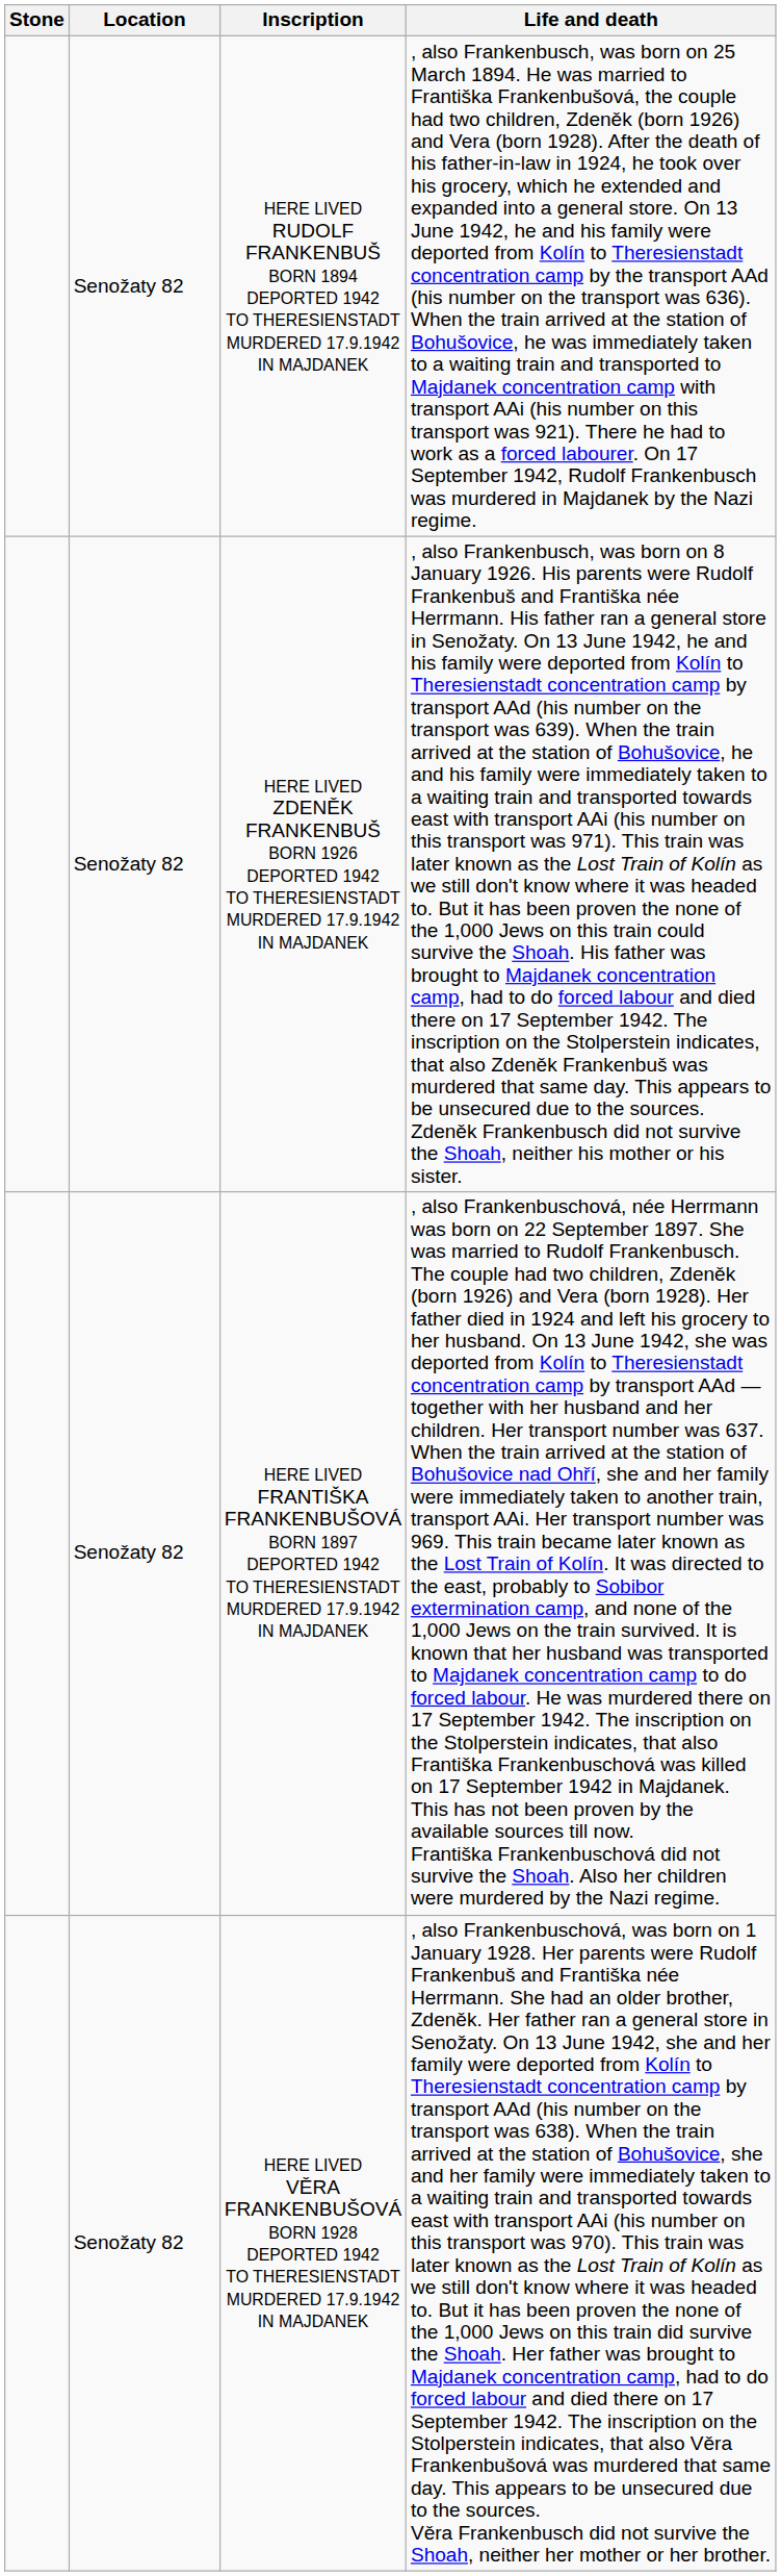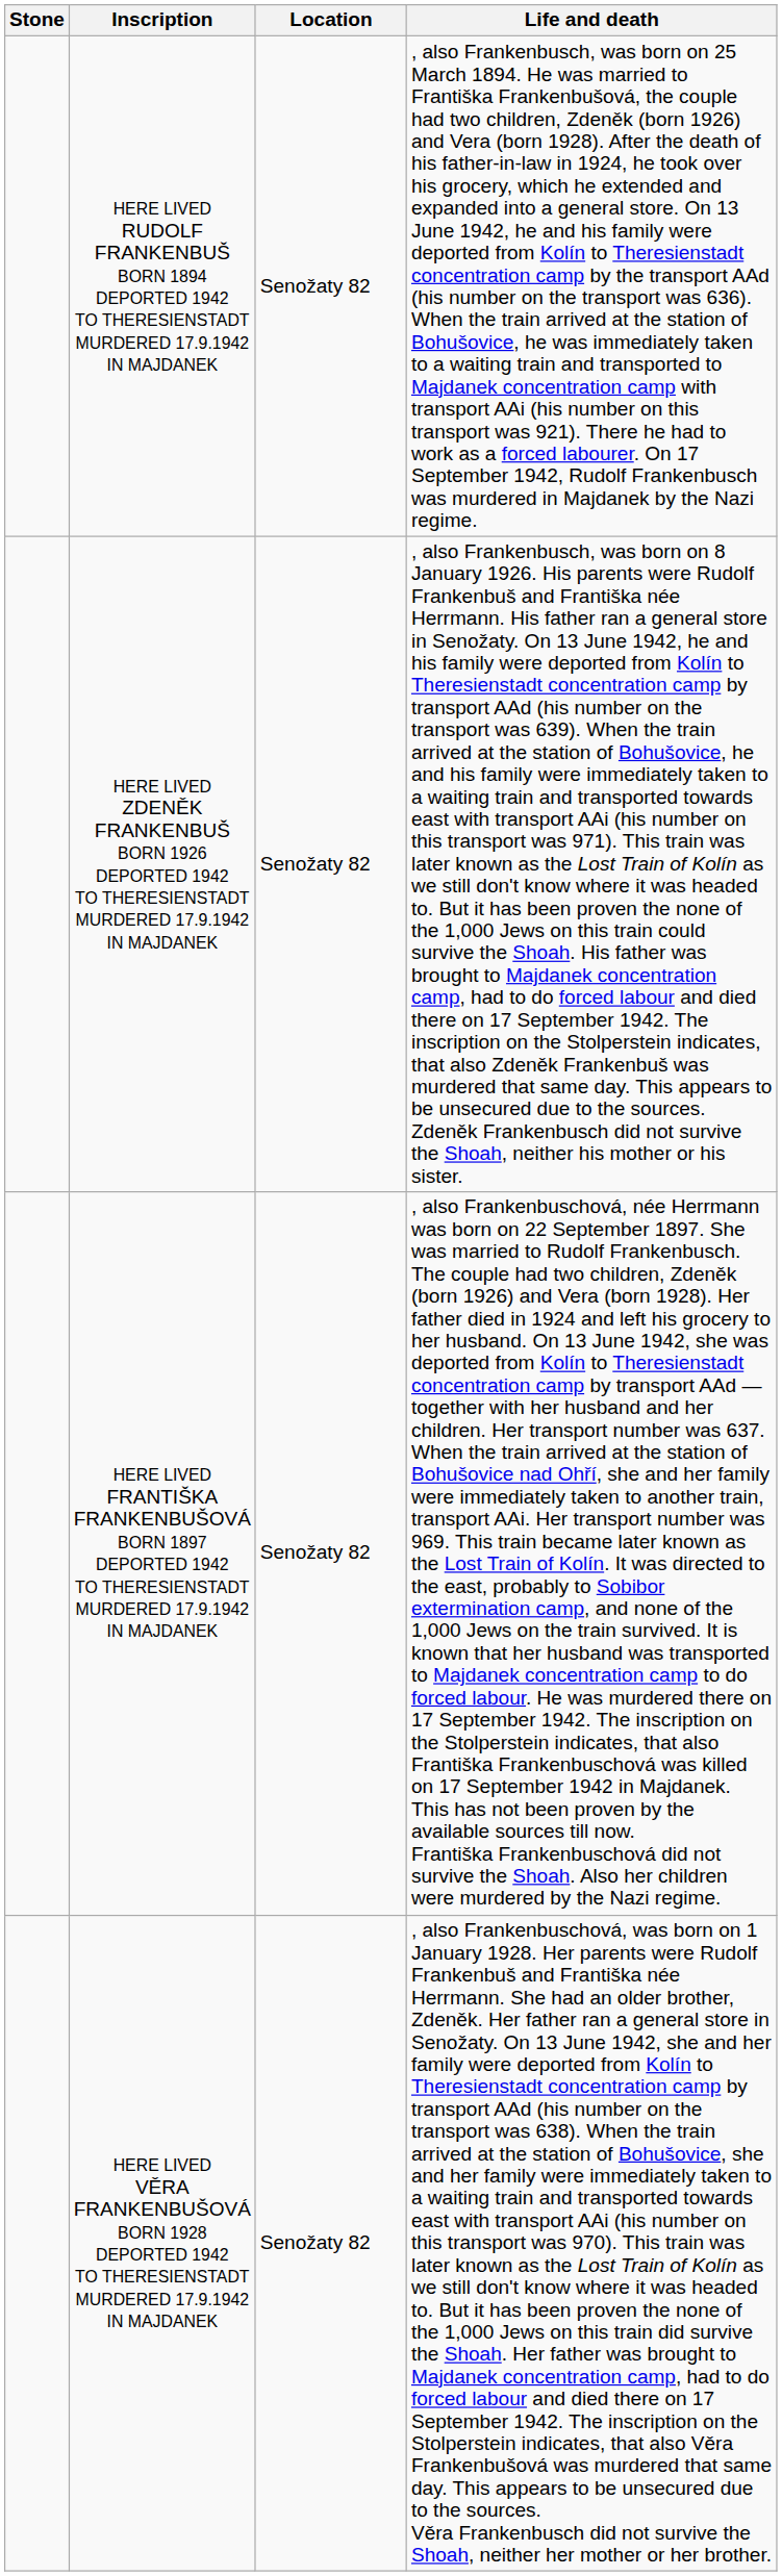columns swapped: Inscription <-> Location
